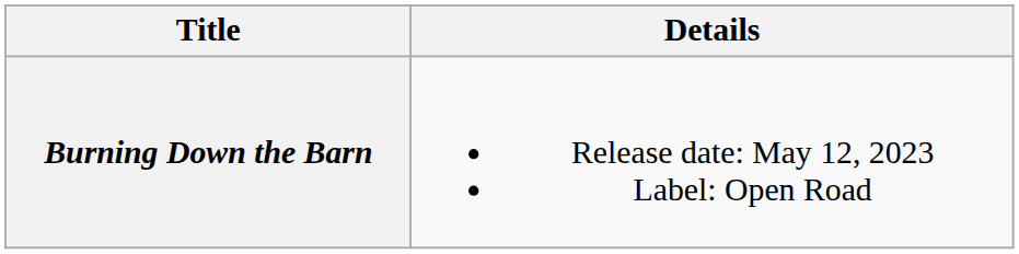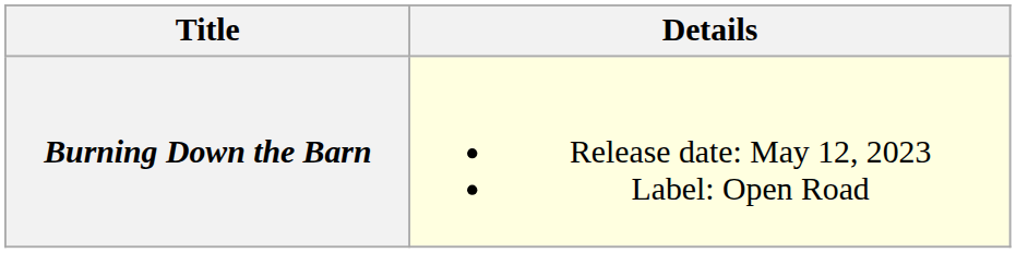Burning Down the Barn | Details: no background -> lightyellow background
